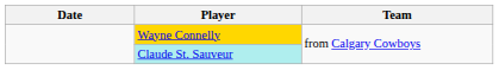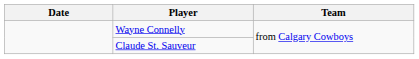Wayne Connelly | Player: gold background -> no background
Claude St. Sauveur | Player: paleturquoise background -> no background
